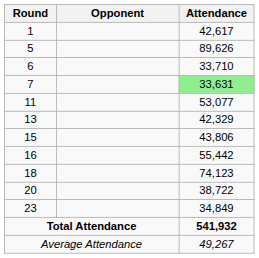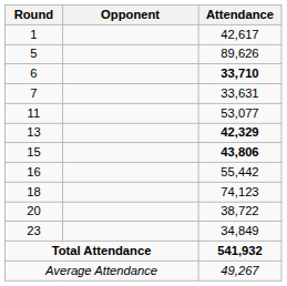6 | Attendance: normal -> bold
7 | Attendance: lightgreen background -> no background
13 | Attendance: normal -> bold
15 | Attendance: normal -> bold
